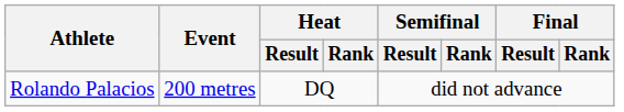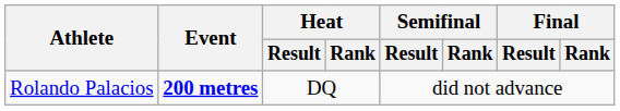Rolando Palacios | Event: normal -> bold
